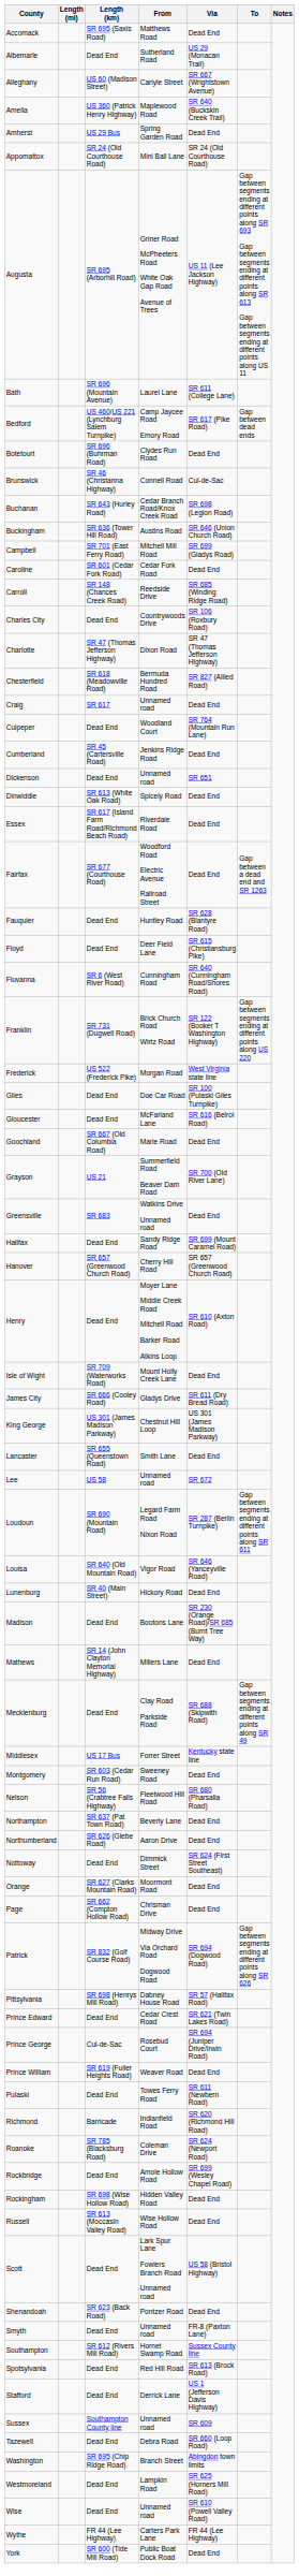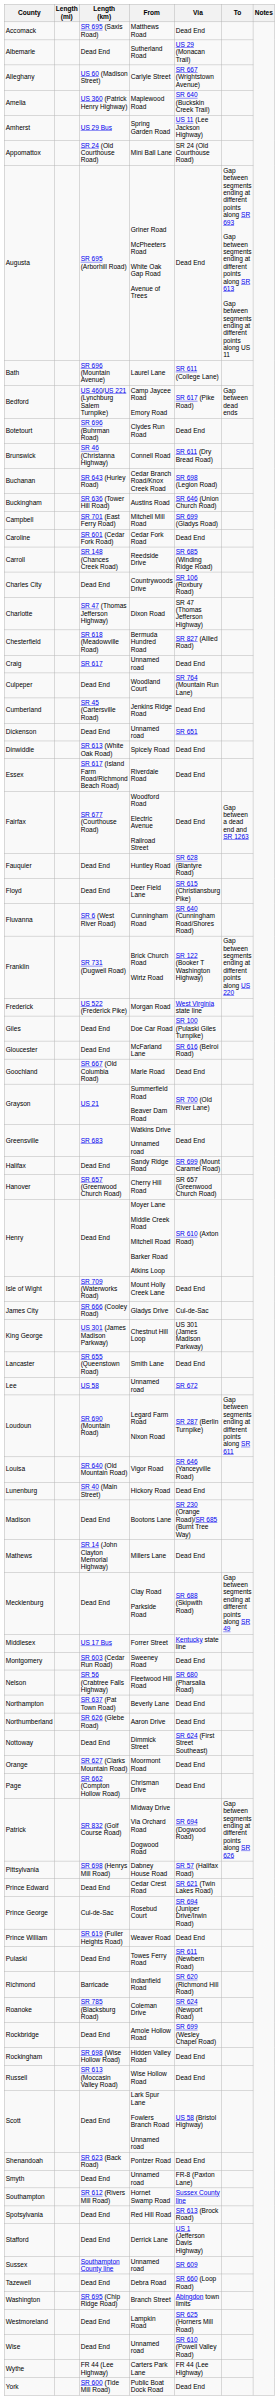Amherst | Via: Dead End -> US 11 (Lee Jackson Highway)
Augusta | Via: US 11 (Lee Jackson Highway) -> Dead End
Brunswick | Via: Cul-de-Sac -> SR 611 (Dry Bread Road)
James City | Via: SR 611 (Dry Bread Road) -> Cul-de-Sac
